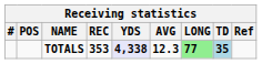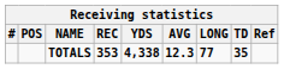row 3 | YDS: lavender background -> no background
row 3 | LONG: lightgreen background -> no background
row 3 | TD: lightblue background -> no background
